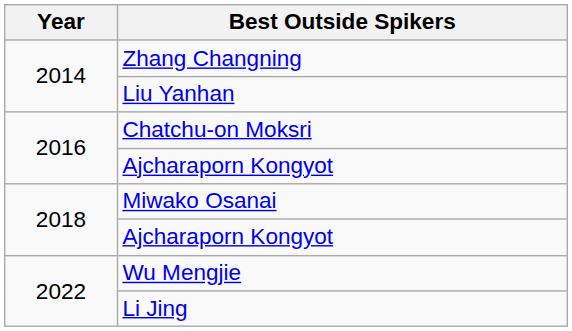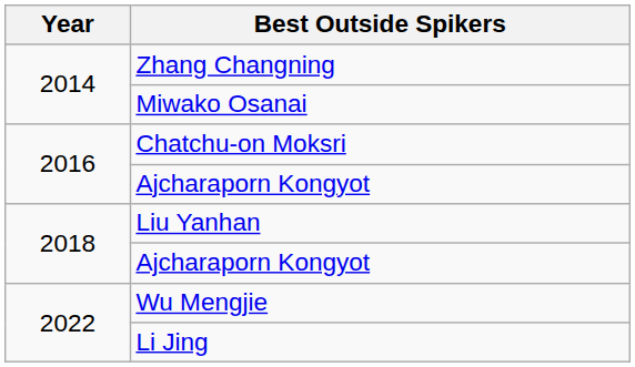row 3 | Best Outside Spikers: Liu Yanhan -> Miwako Osanai
row 6 | Best Outside Spikers: Miwako Osanai -> Liu Yanhan
